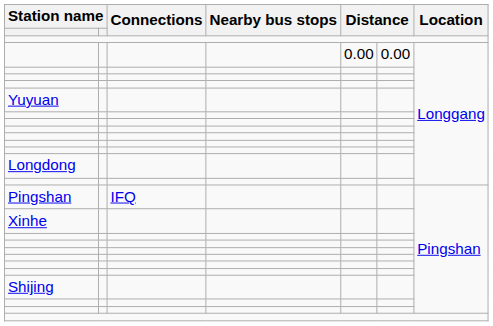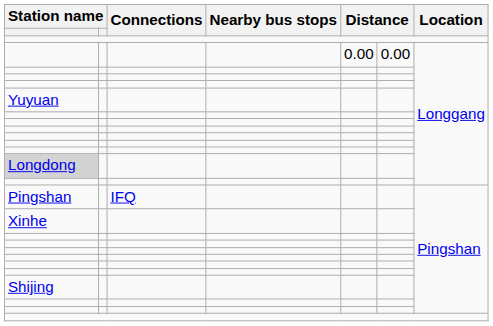Longdong | column 1: no background -> lightgrey background
